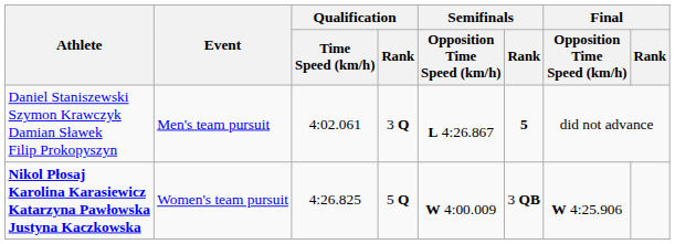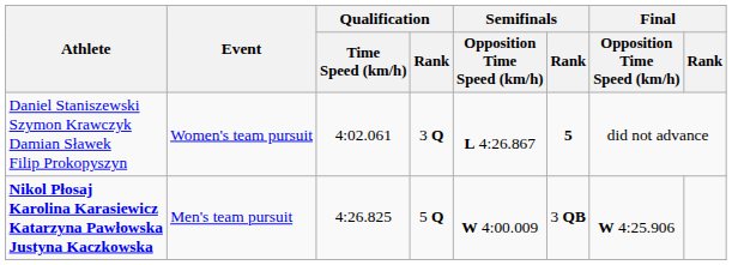row 3 | Event: Men's team pursuit -> Women's team pursuit
row 4 | Event: Women's team pursuit -> Men's team pursuit
